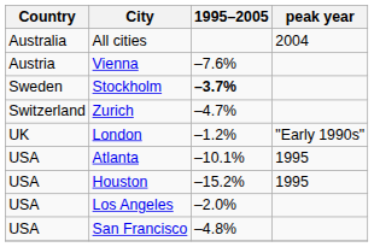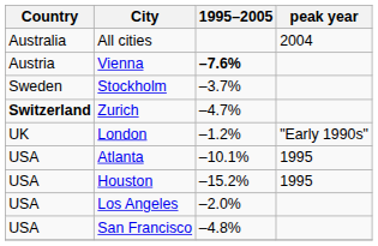Vienna | 1995–2005: normal -> bold
Stockholm | 1995–2005: bold -> normal
Zurich | Country: normal -> bold
